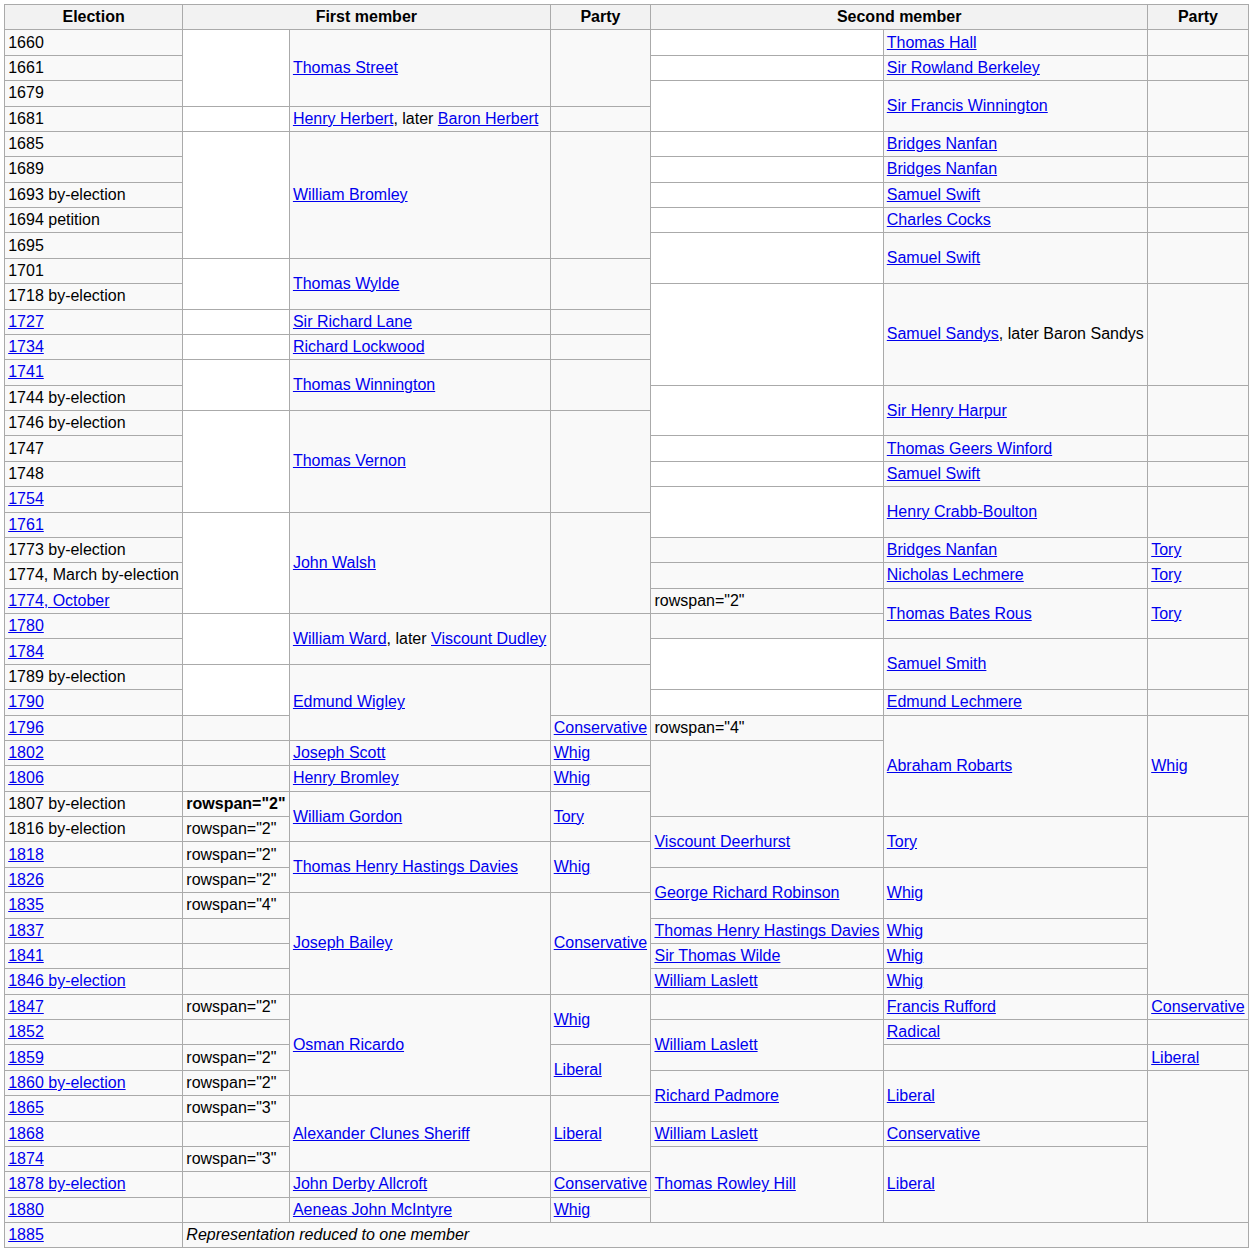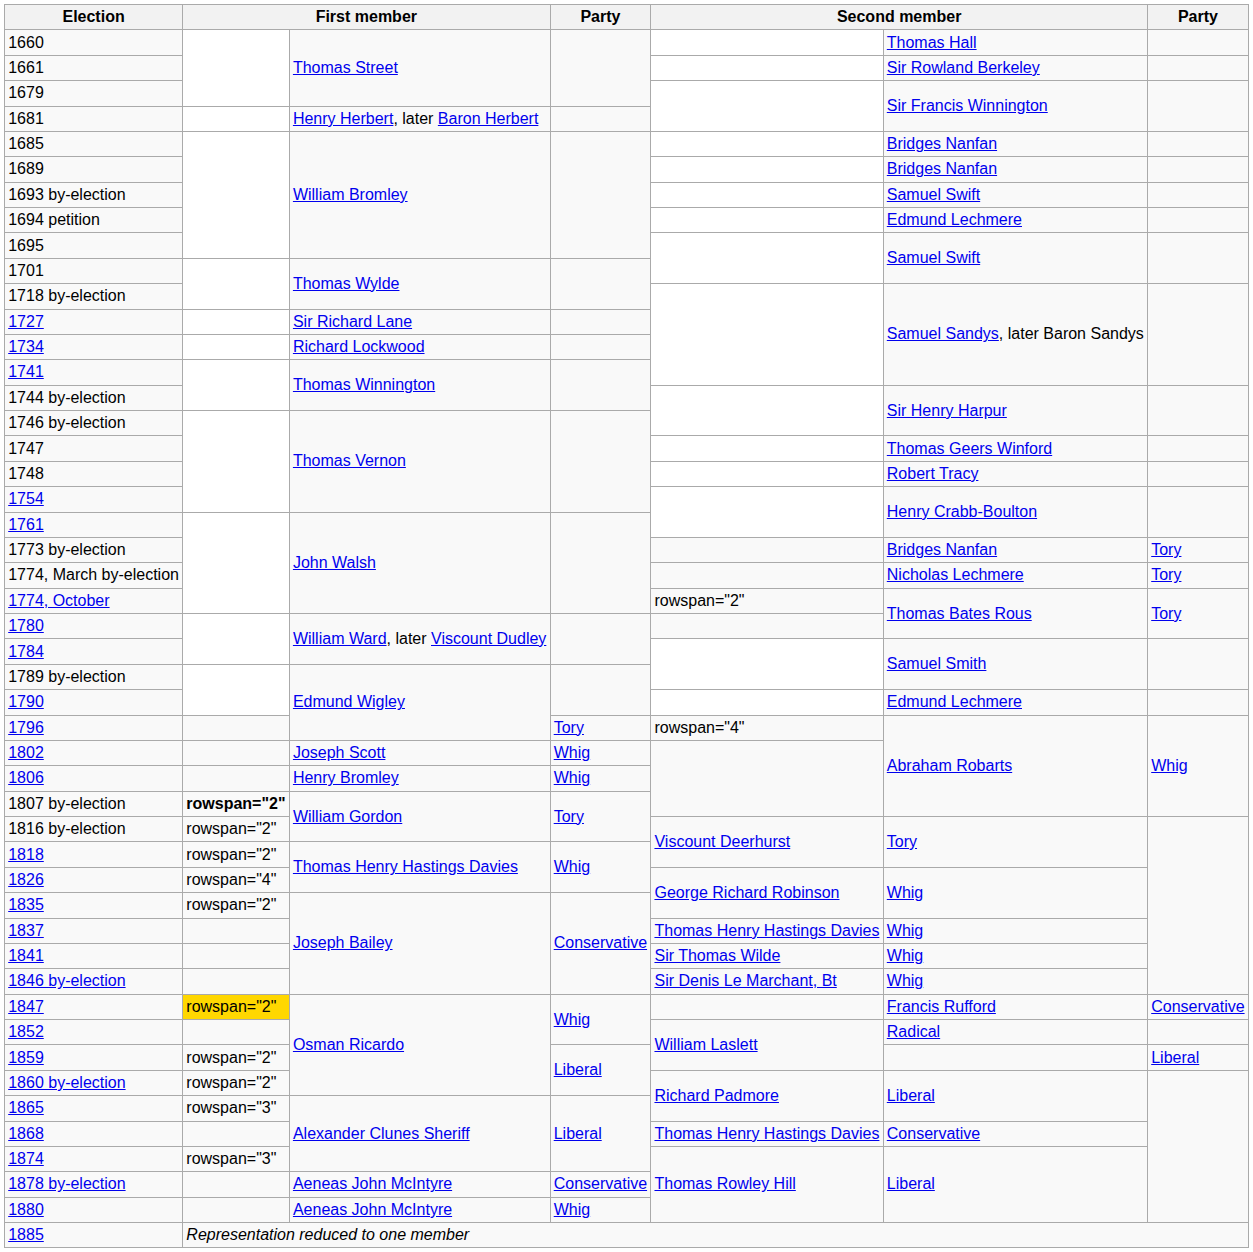1694 petition | column 6: Charles Cocks -> Edmund Lechmere
1748 | column 6: Samuel Swift -> Robert Tracy
1796 | column 4: Conservative -> Tory
1826 | column 2: rowspan="2" -> rowspan="4"
1835 | column 2: rowspan="4" -> rowspan="2"
1846 by-election | column 5: William Laslett -> Sir Denis Le Marchant, Bt
1847 | column 2: no background -> gold background
1868 | column 5: William Laslett -> Thomas Henry Hastings Davies
1878 by-election | column 3: John Derby Allcroft -> Aeneas John McIntyre
